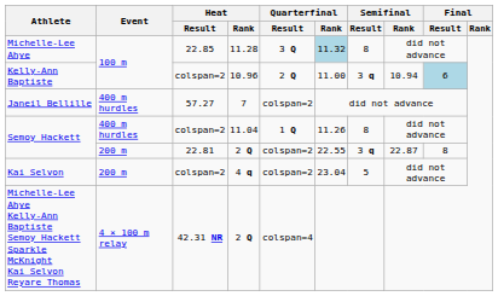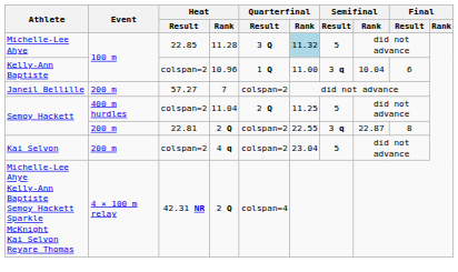Michelle-Lee Ahye | Semifinal / Result: 8 -> 5
Kelly-Ann Baptiste | Quarterfinal / Result: 2 Q -> 1 Q
Kelly-Ann Baptiste | Semifinal / Rank: 10.94 -> 10.04
Kelly-Ann Baptiste | Final / Result: lightblue background -> no background
Janeil Bellille | Event: 400 m hurdles -> 200 m
Semoy Hackett / 11.04 | Quarterfinal / Result: 1 Q -> 2 Q
Semoy Hackett / 11.04 | Quarterfinal / Rank: 11.26 -> 11.25
Semoy Hackett / 11.04 | Semifinal / Result: 8 -> 5
